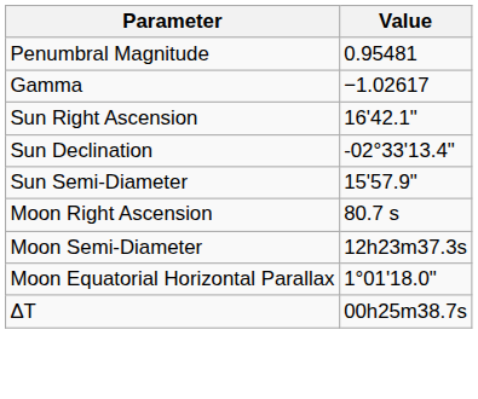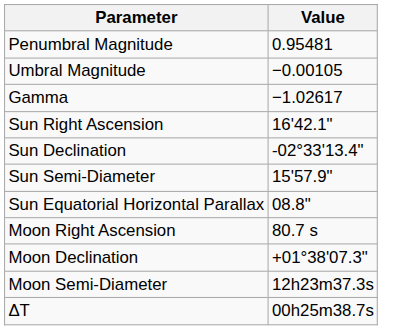+ row: Umbral Magnitude | −0.00105
+ row: Sun Equatorial Horizontal Parallax | 08.8"
+ row: Moon Declination | +01°38'07.3"
- row: Moon Equatorial Horizontal Parallax | 1°01'18.0"
